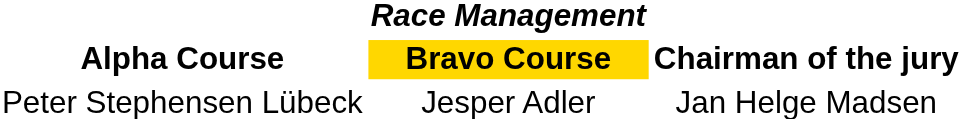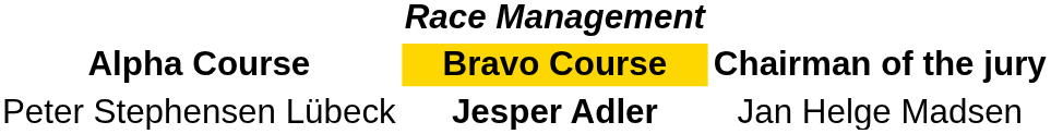Peter Stephensen Lübeck | Race Management: normal -> bold
